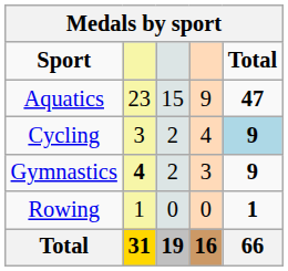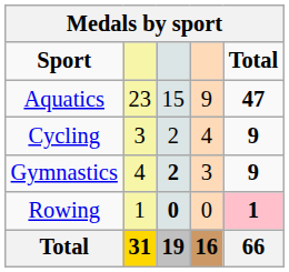Cycling | Total: lightblue background -> no background
Gymnastics | column 2: bold -> normal
Gymnastics | column 3: normal -> bold
Rowing | column 3: normal -> bold
Rowing | Total: no background -> pink background
